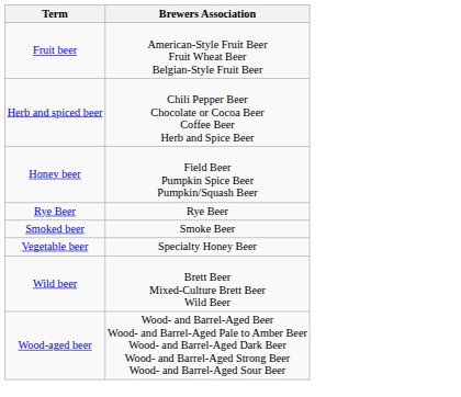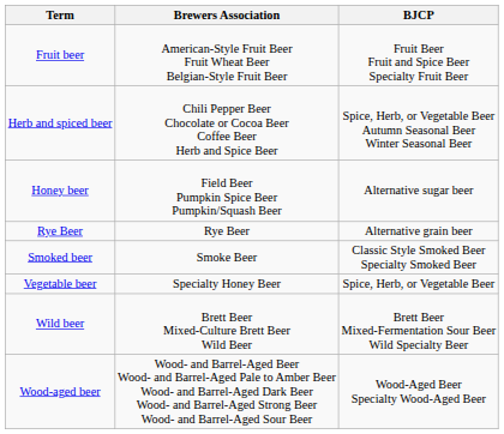+ column: BJCP | Fruit Beer Fruit and Spice Beer Specialty Fruit Beer | Spice, Herb, or Vegetable Beer Autumn Seasonal Beer Winter Seasonal Beer | Alternative sugar beer | Alternative grain beer | Classic Style Smoked Beer Specialty Smoked Beer | Spice, Herb, or Vegetable Beer | Brett Beer Mixed-Fermentation Sour Beer Wild Specialty Beer | Wood-Aged Beer Specialty Wood-Aged Beer
